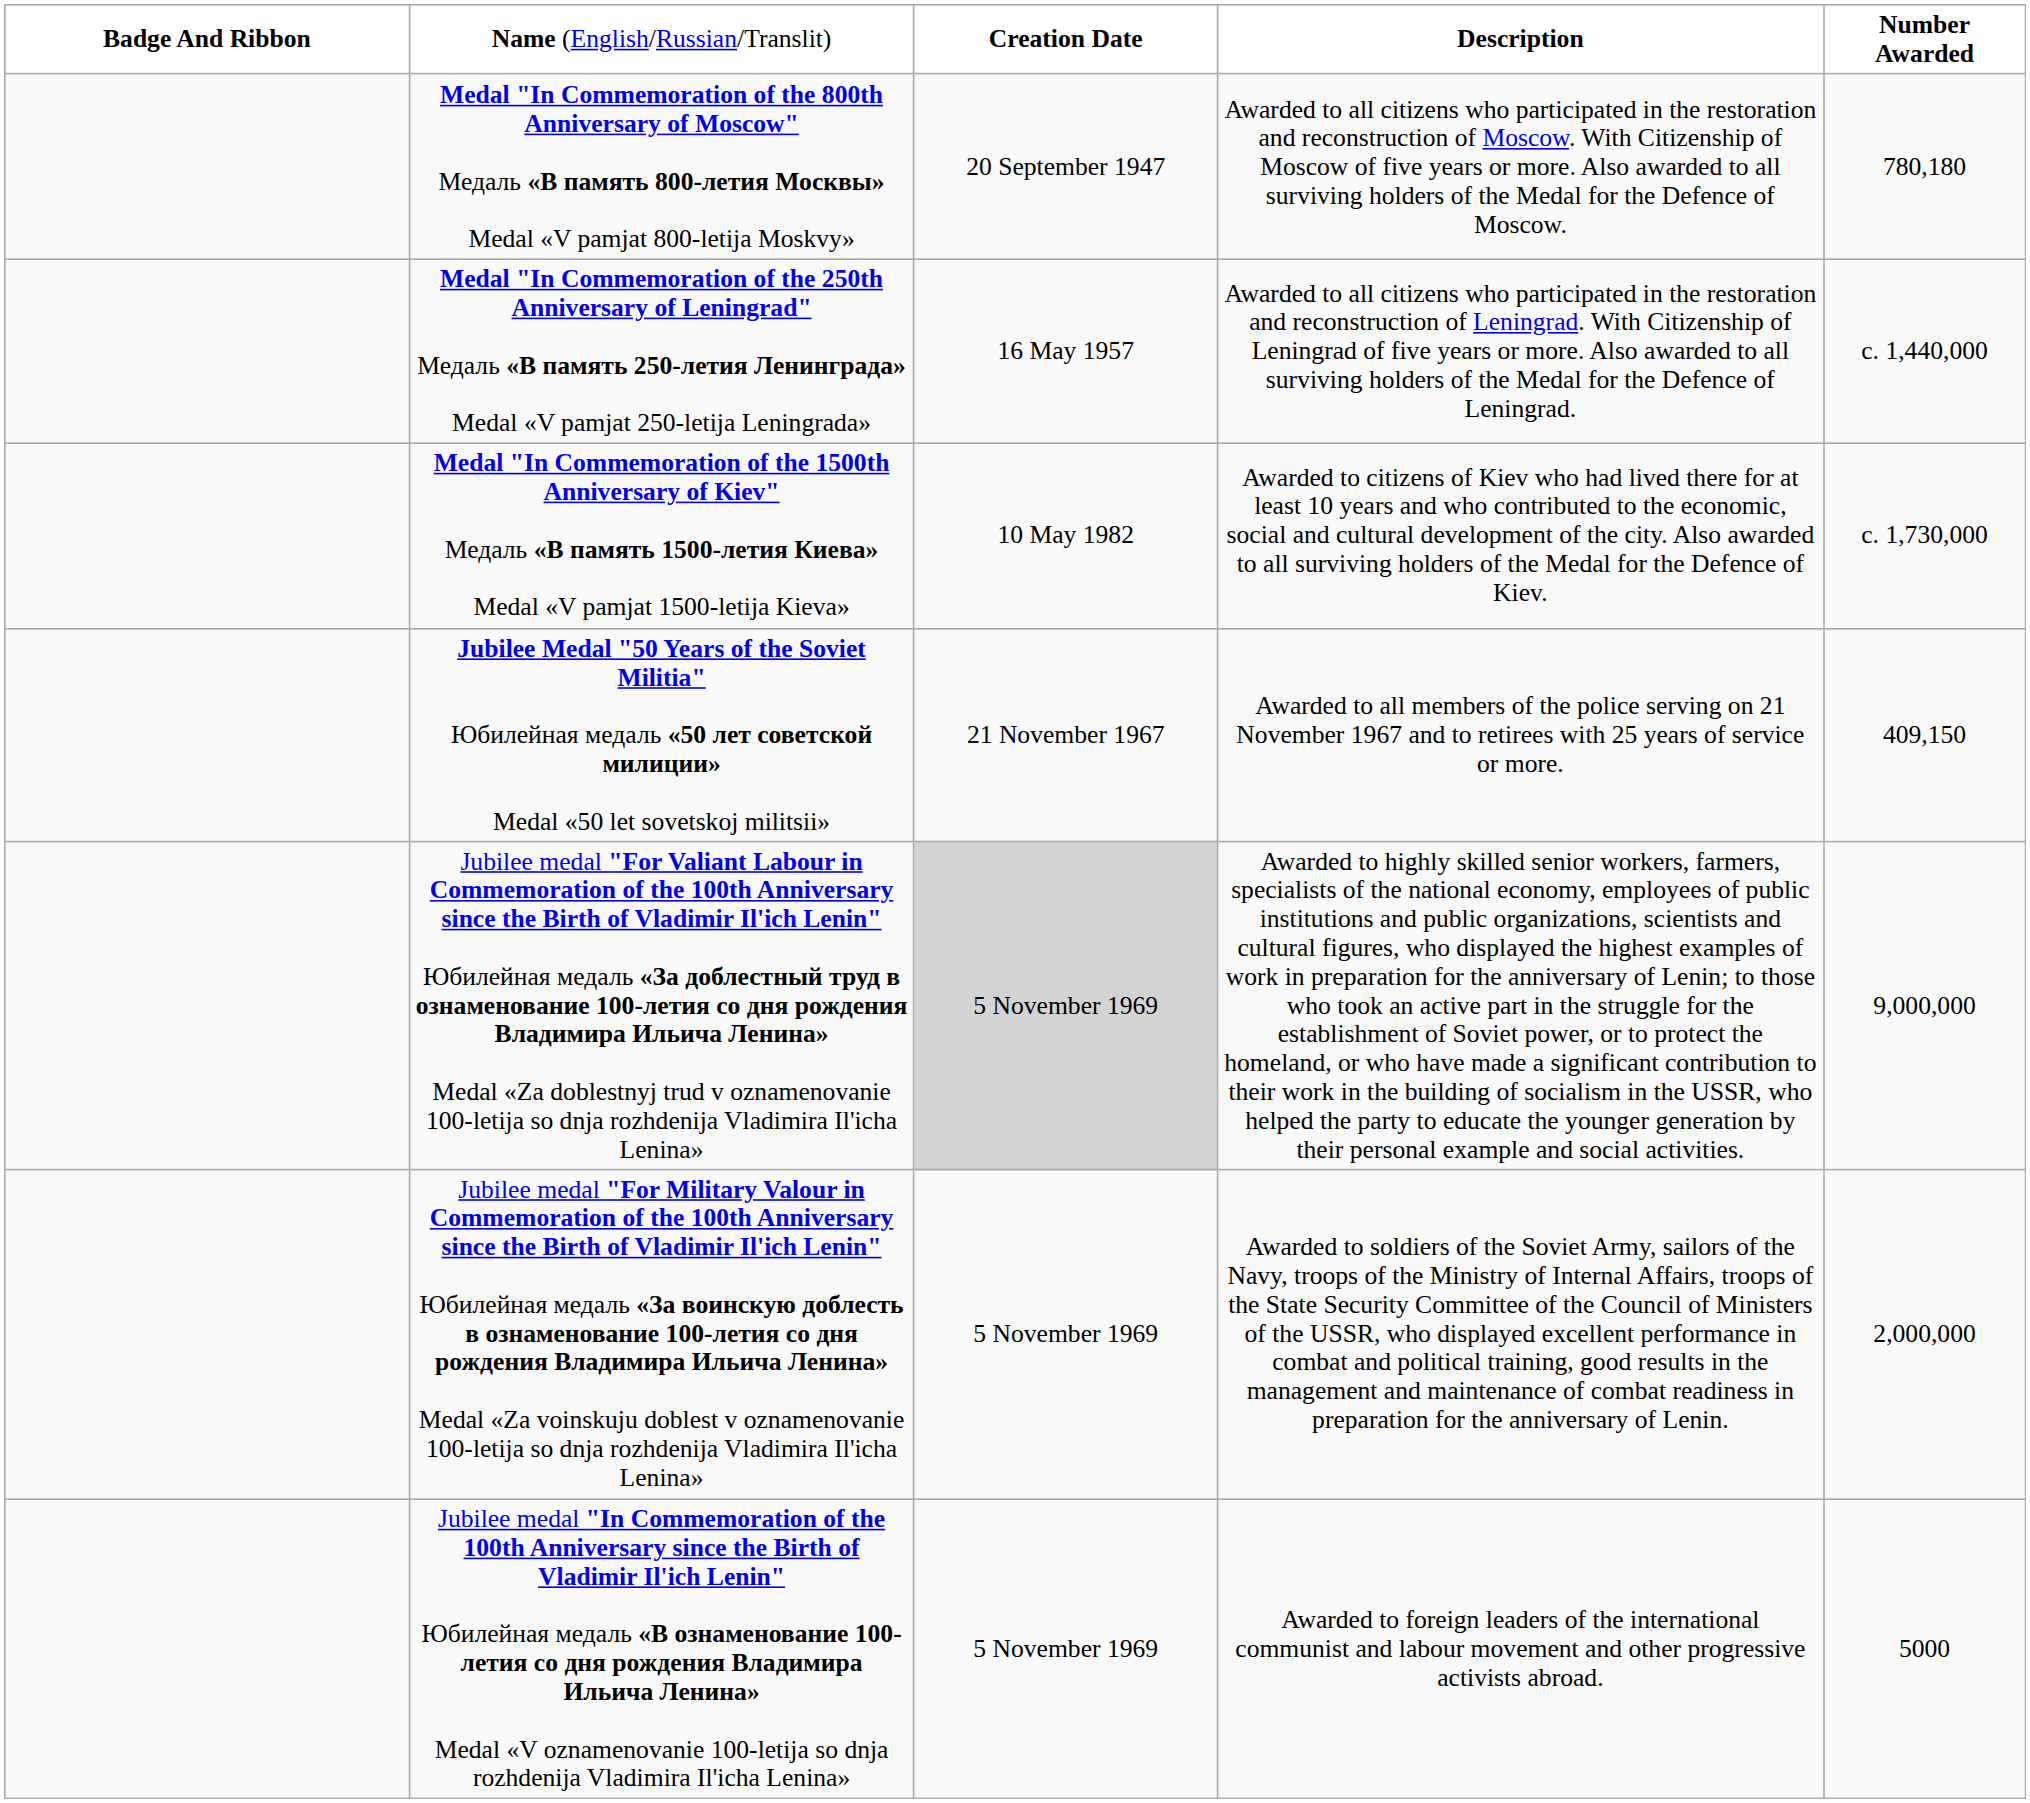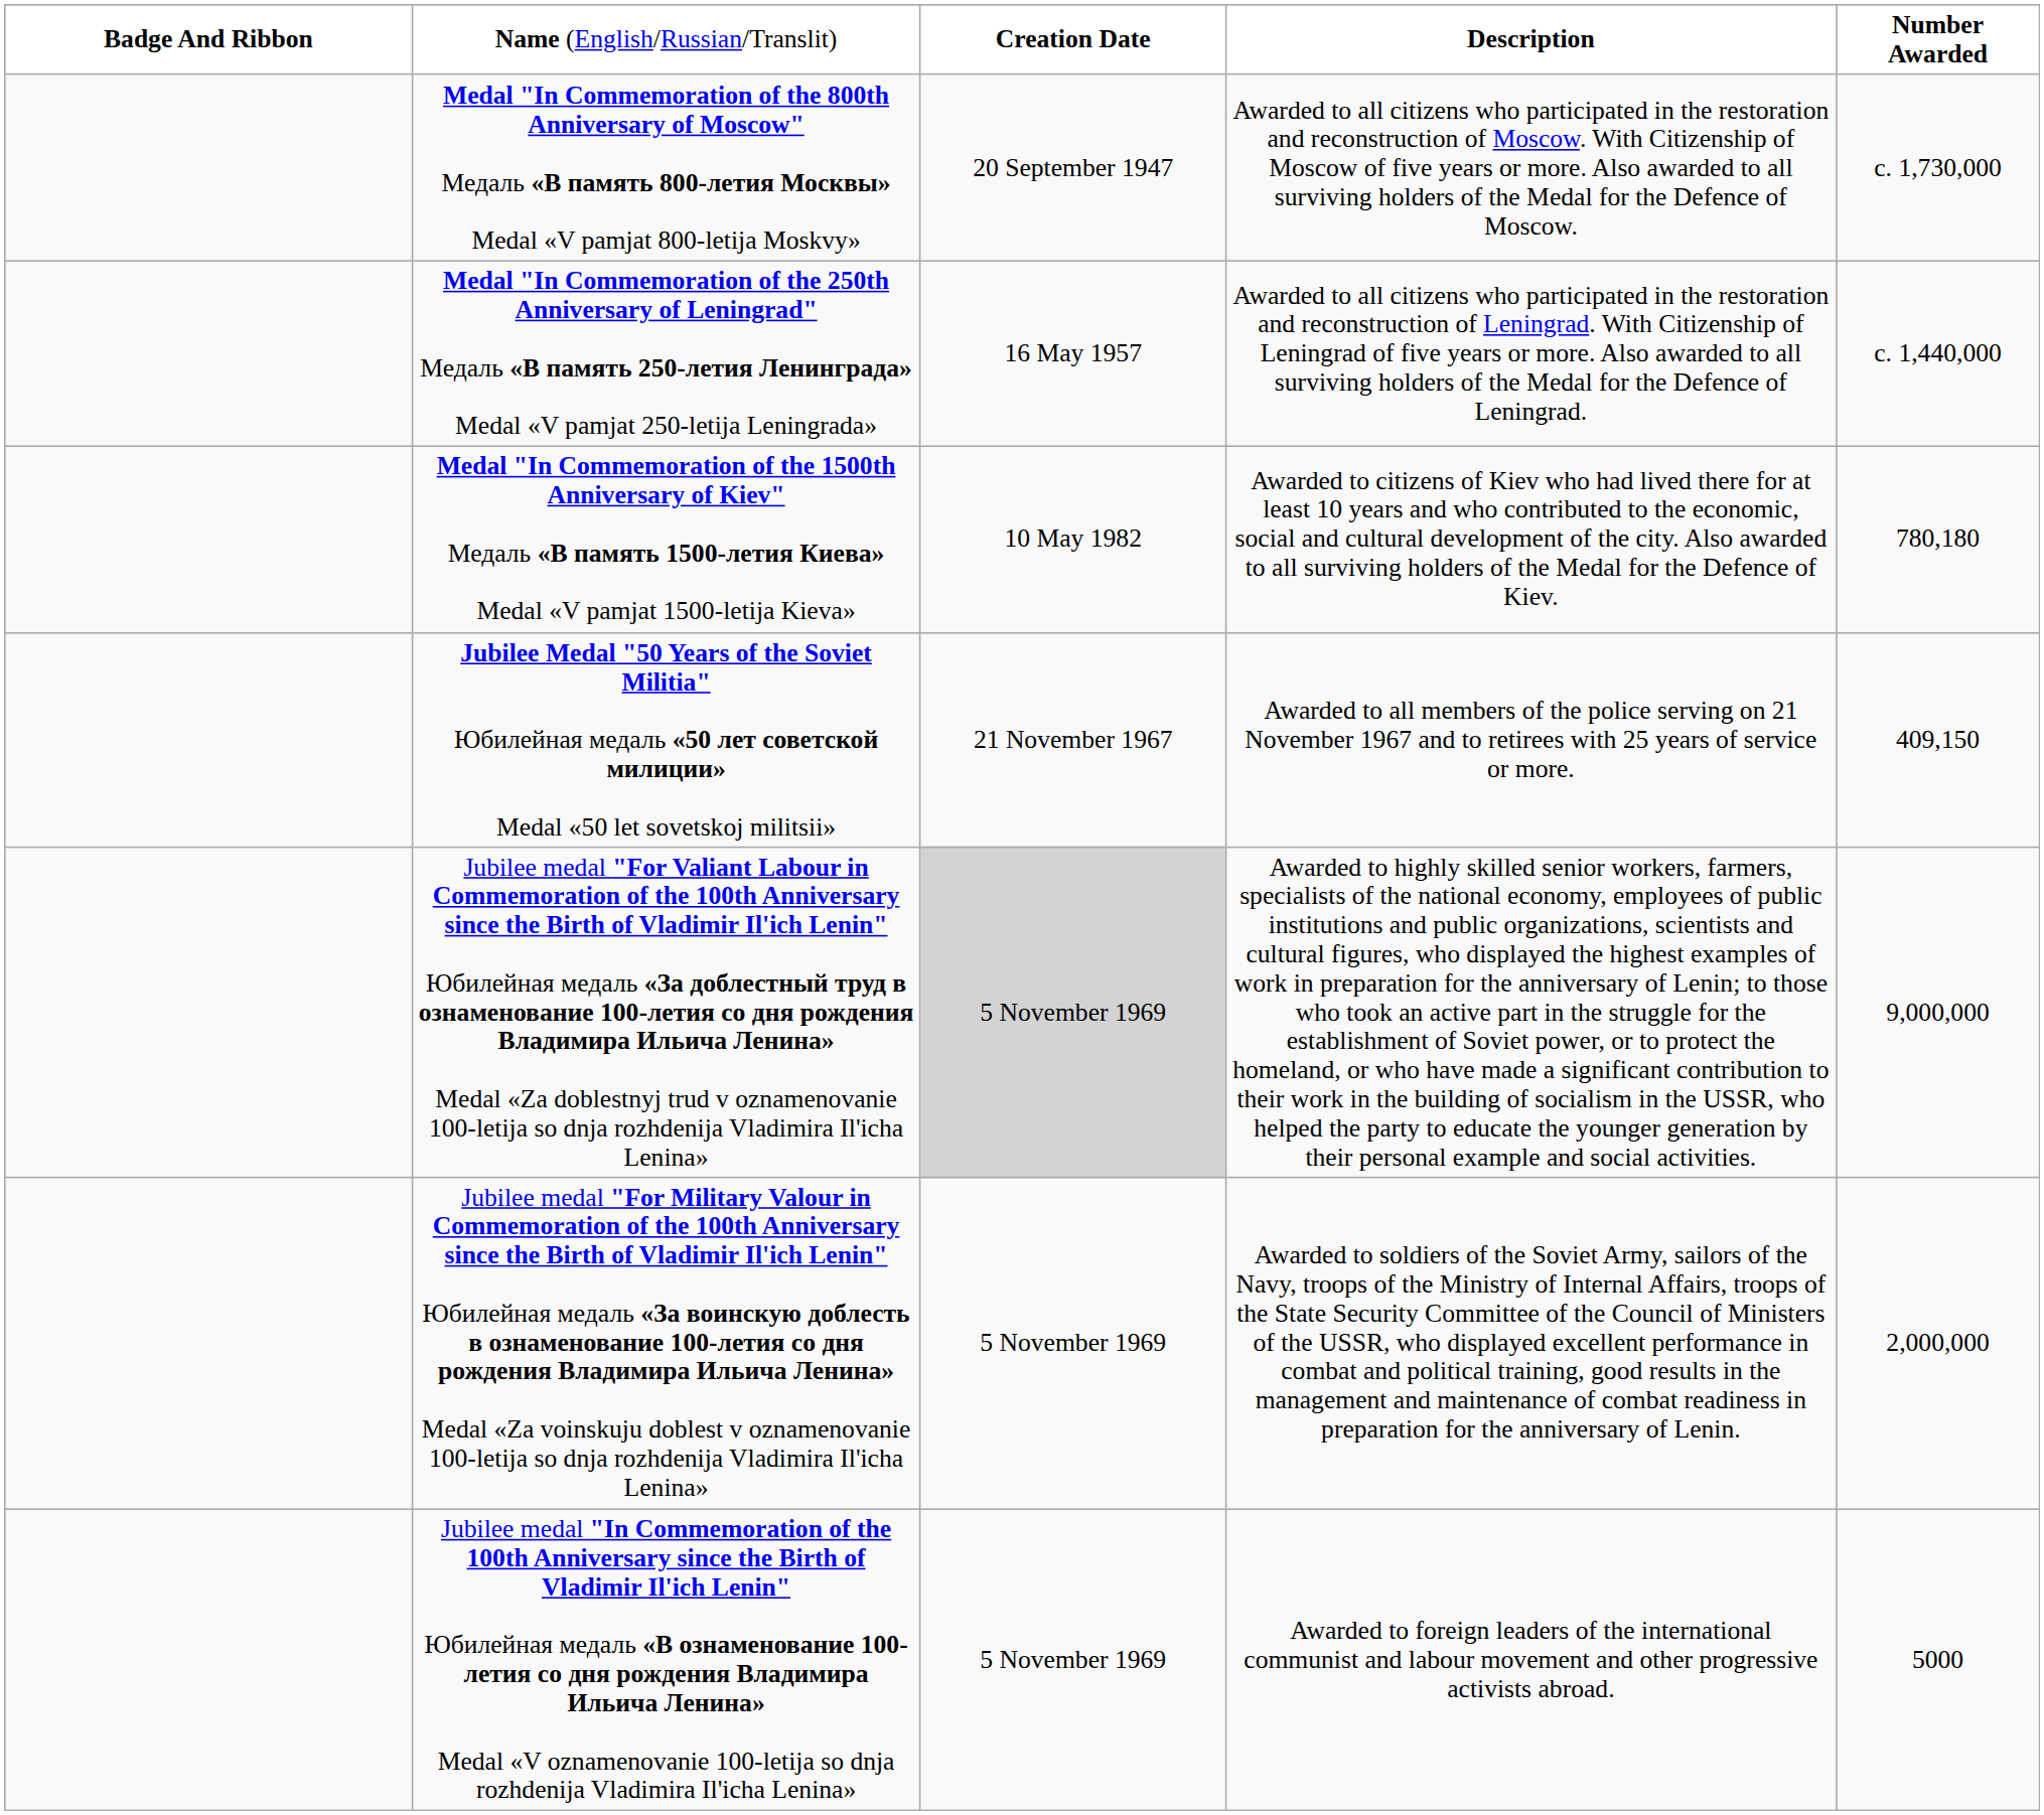row 2 | column 5: 780,180 -> c. 1,730,000
row 4 | column 5: c. 1,730,000 -> 780,180
